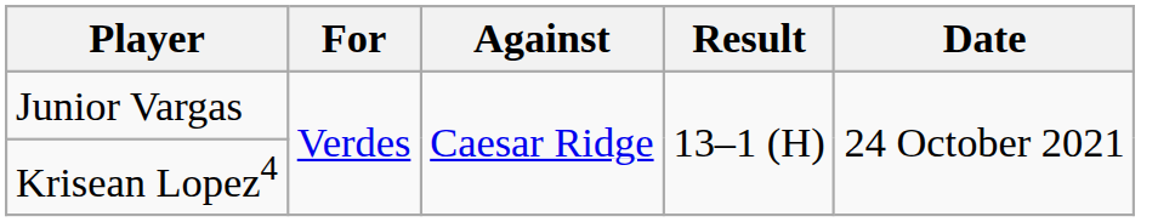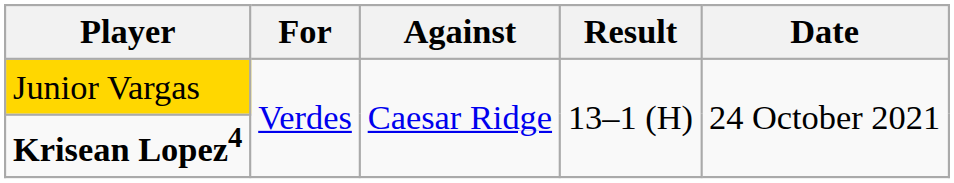Junior Vargas | Player: no background -> gold background
Krisean Lopez4 | Player: normal -> bold
